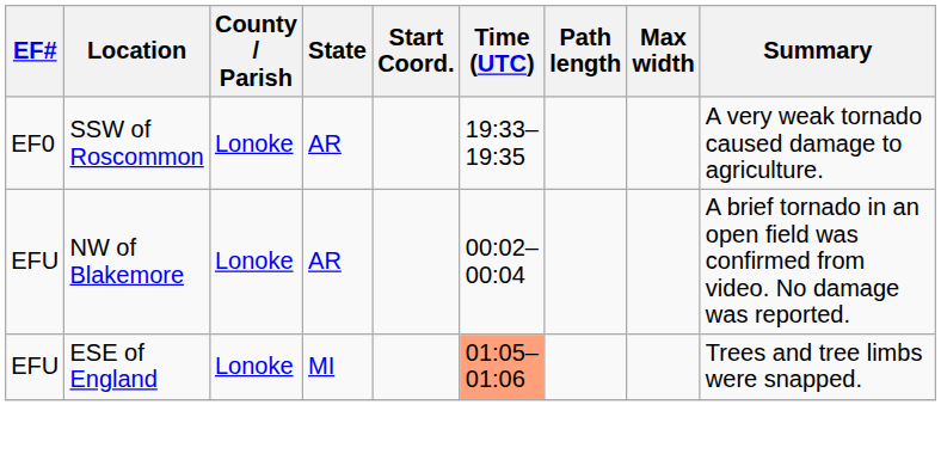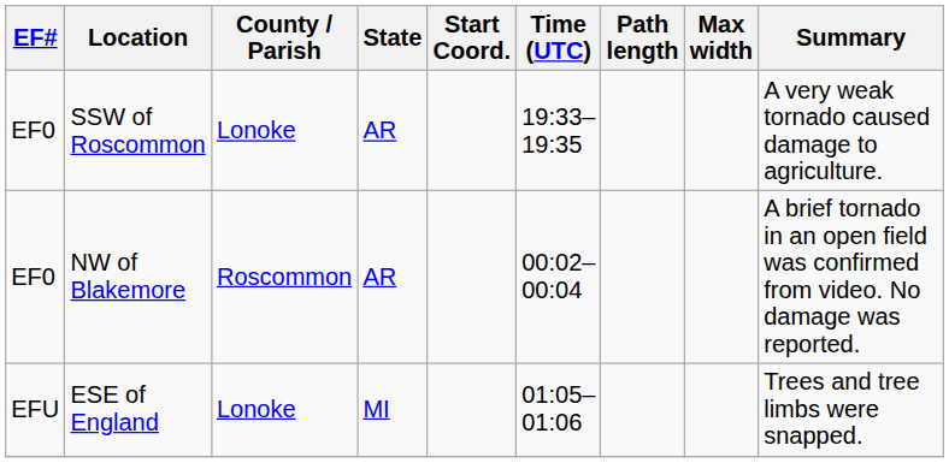NW of Blakemore | EF#: EFU -> EF0
NW of Blakemore | County / Parish: Lonoke -> Roscommon
ESE of England | Time (UTC): lightsalmon background -> no background
